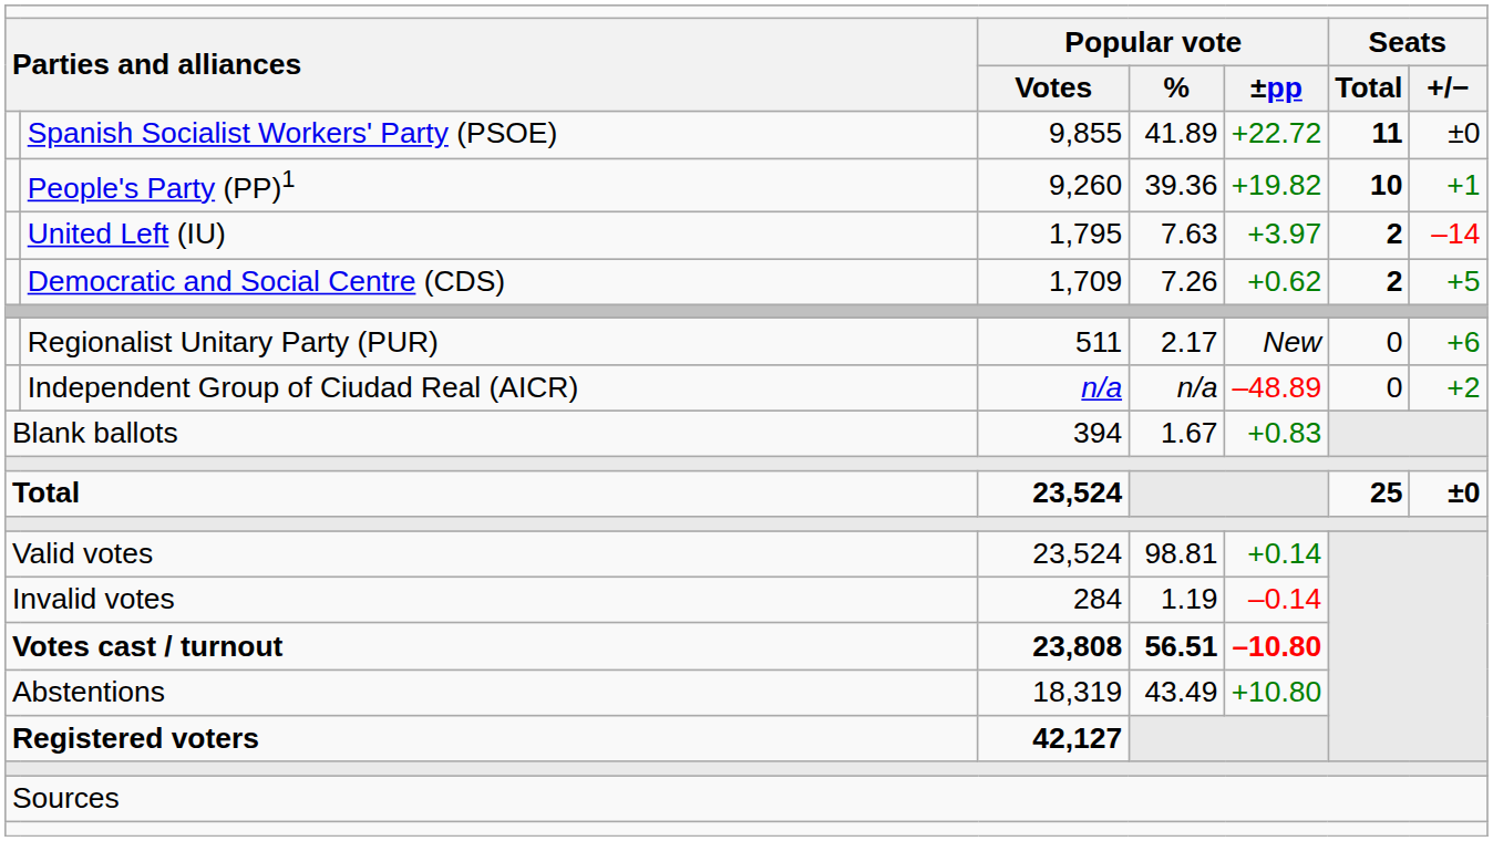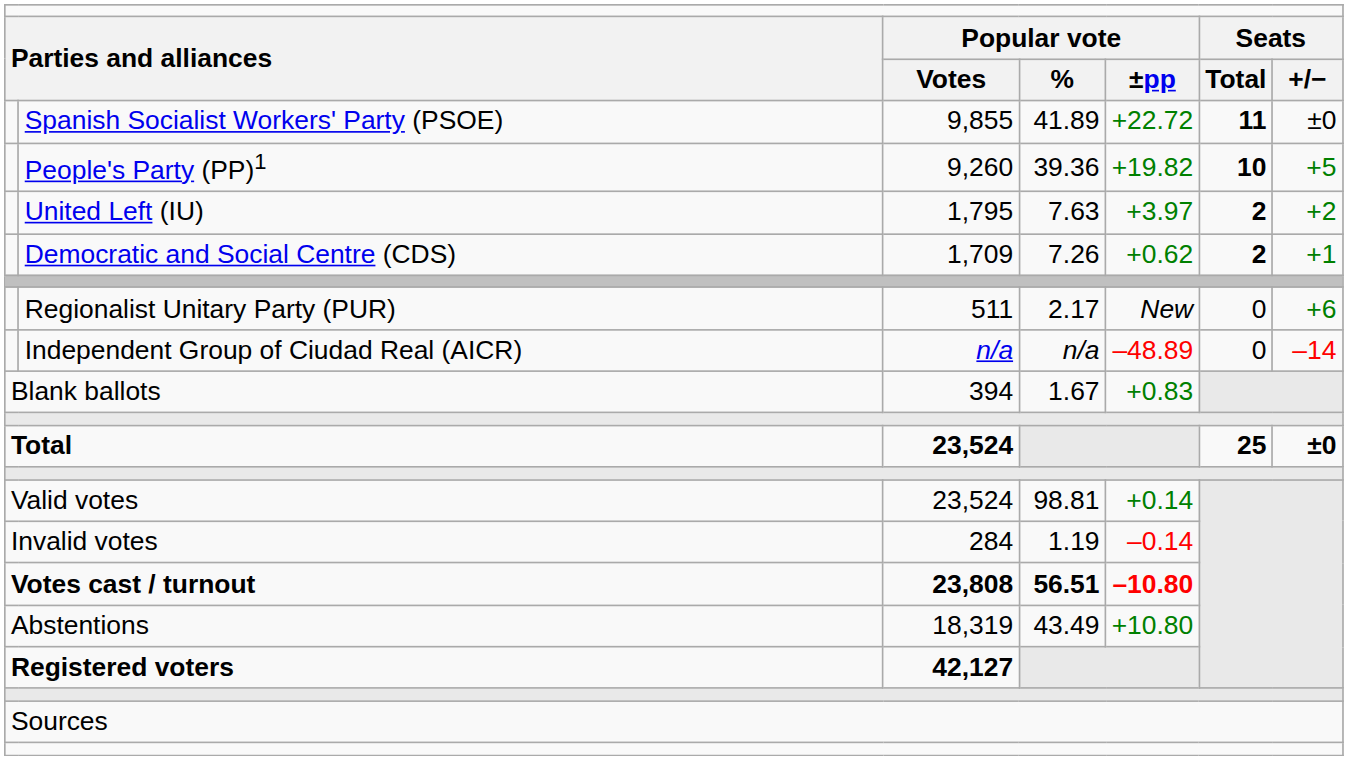People's Party (PP)1 | column 7: +1 -> +5
United Left (IU) | column 7: –14 -> +2
Democratic and Social Centre (CDS) | column 7: +5 -> +1
Independent Group of Ciudad Real (AICR) | column 7: +2 -> –14
